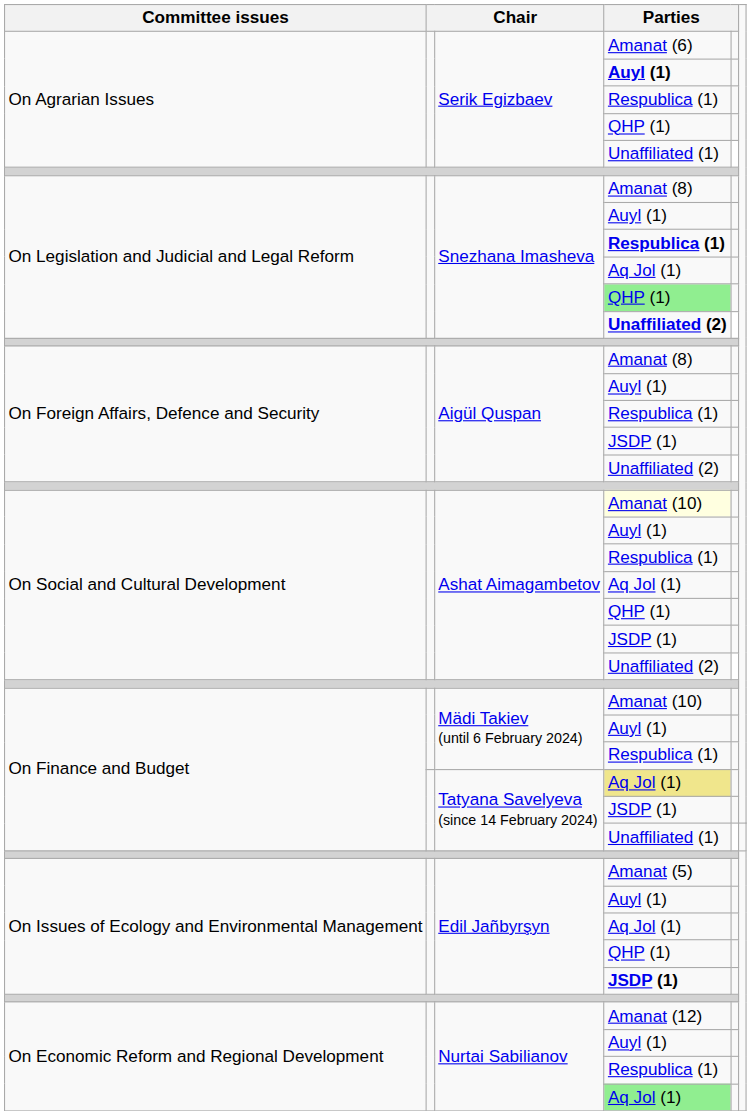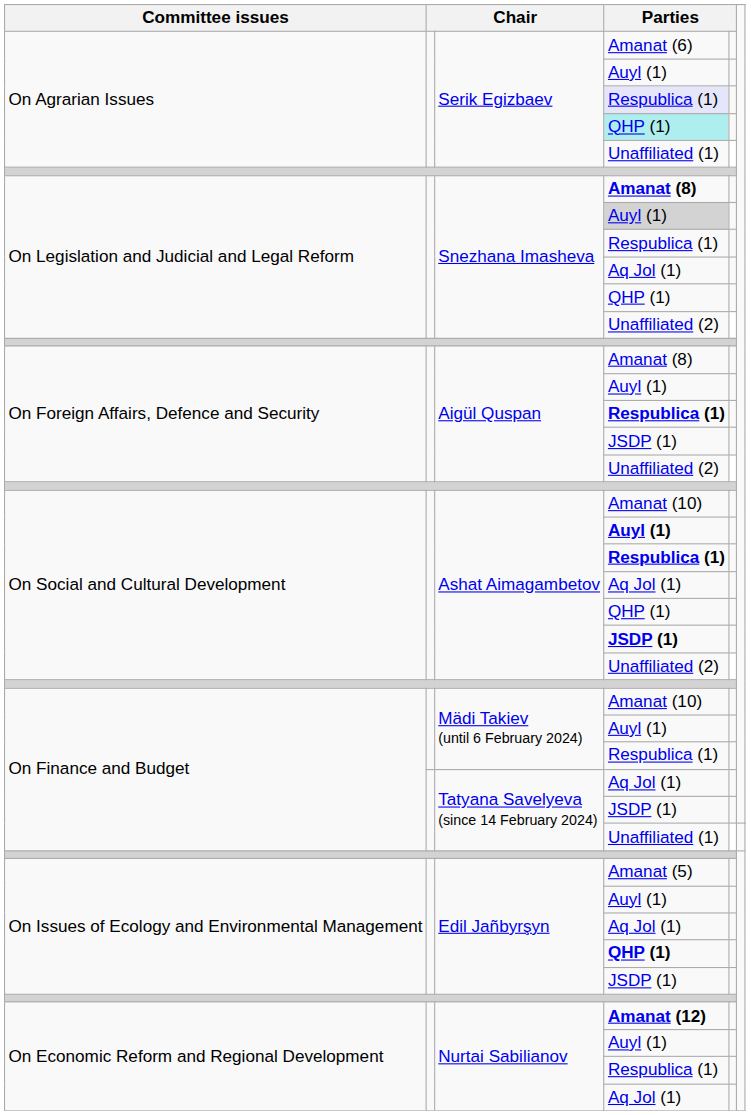Serik Egizbaev / Auyl (1) | column 4: bold -> normal
Serik Egizbaev / Respublica (1) | column 4: no background -> lavender background
Serik Egizbaev / QHP (1) | column 4: no background -> paleturquoise background
Snezhana Imasheva / Amanat (8) | column 4: normal -> bold
Snezhana Imasheva / Auyl (1) | column 4: no background -> lightgrey background
Snezhana Imasheva / Respublica (1) | column 4: bold -> normal
Snezhana Imasheva / QHP (1) | column 4: lightgreen background -> no background
Snezhana Imasheva / Unaffiliated (2) | column 4: bold -> normal
Aigül Quspan / Respublica (1) | column 4: normal -> bold
Ashat Aimagambetov / Amanat (10) | column 4: lightyellow background -> no background
Ashat Aimagambetov / Auyl (1) | column 4: normal -> bold
Ashat Aimagambetov / Respublica (1) | column 4: normal -> bold
Ashat Aimagambetov / JSDP (1) | column 4: normal -> bold
Tatyana Savelyeva (since 14 February 2024) / Aq Jol (1) | column 4: khaki background -> no background
Edil Jañbyrşyn / QHP (1) | column 4: normal -> bold
Edil Jañbyrşyn / JSDP (1) | column 4: bold -> normal
Amanat (12) | column 4: normal -> bold
Nurtai Sabilianov / Aq Jol (1) | column 4: lightgreen background -> no background
